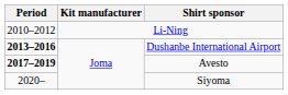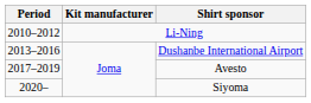Dushanbe International Airport | Period: bold -> normal
Avesto | Period: bold -> normal
